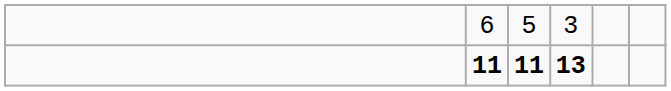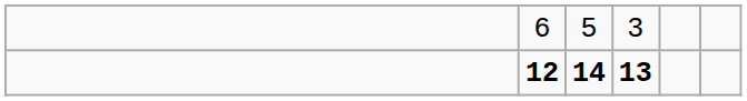row 2 | column 2: 11 -> 12
row 2 | column 3: 11 -> 14
